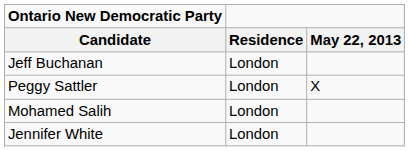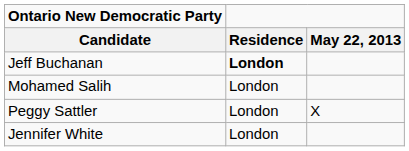Jeff Buchanan | Residence: normal -> bold
rows swapped: Mohamed Salih <-> Peggy Sattler
